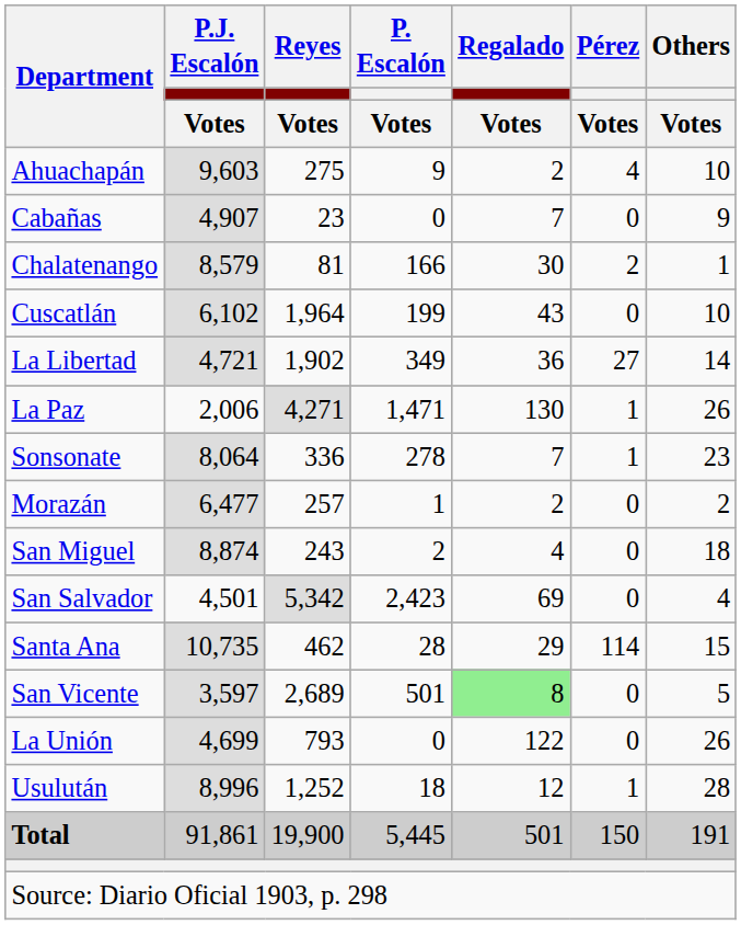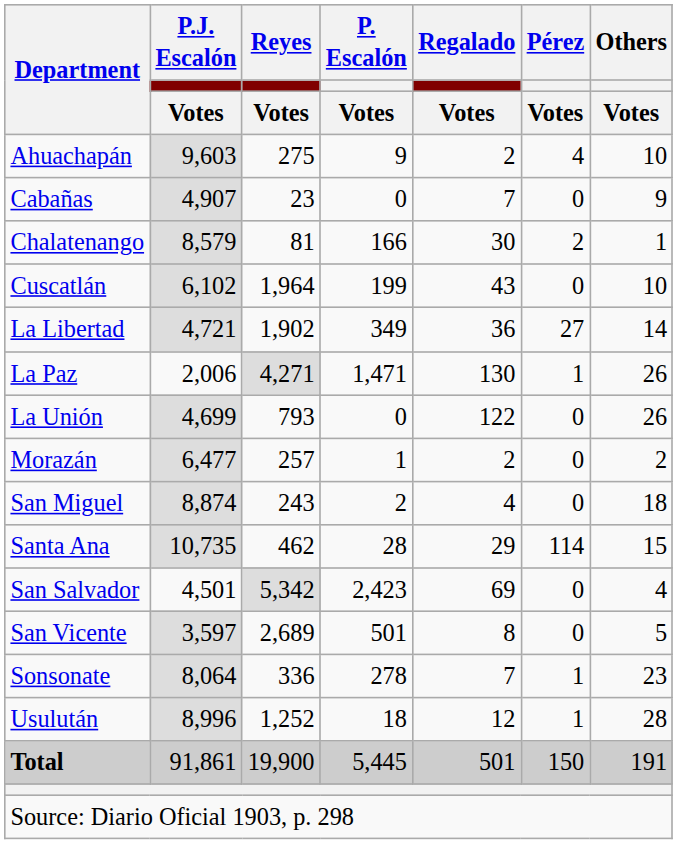rows swapped: La Unión <-> Sonsonate
rows swapped: San Salvador <-> Santa Ana
San Vicente | Regalado / Votes: lightgreen background -> no background
